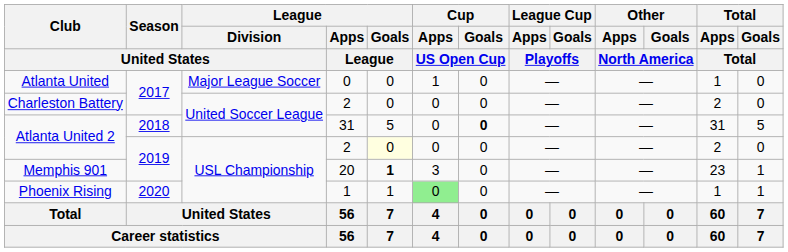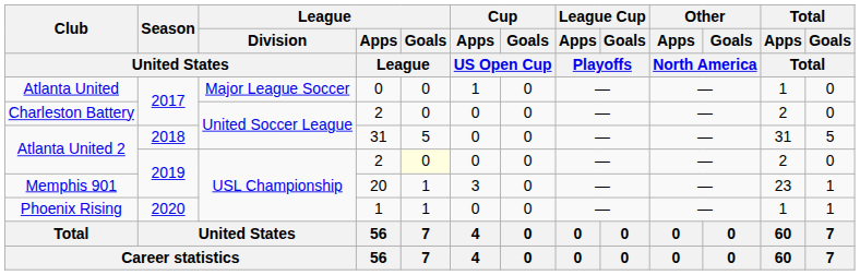Atlanta United 2 / 31 | Cup / Goals / US Open Cup: bold -> normal
Memphis 901 | League / Goals / League: bold -> normal
Phoenix Rising | Cup / Apps / US Open Cup: lightgreen background -> no background
